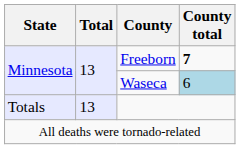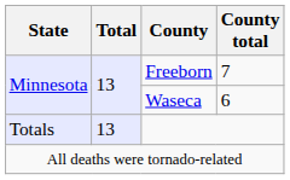Freeborn | County total: bold -> normal
Waseca | County total: lightblue background -> no background
